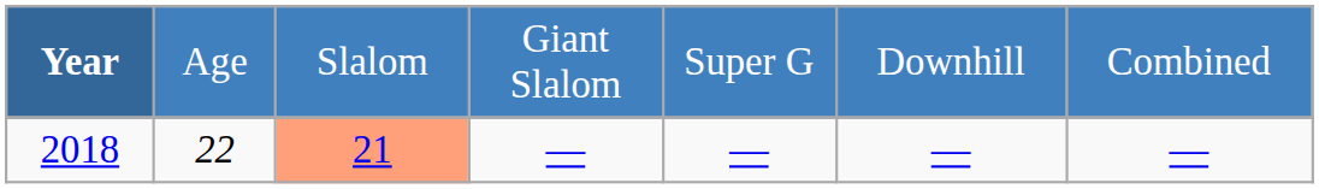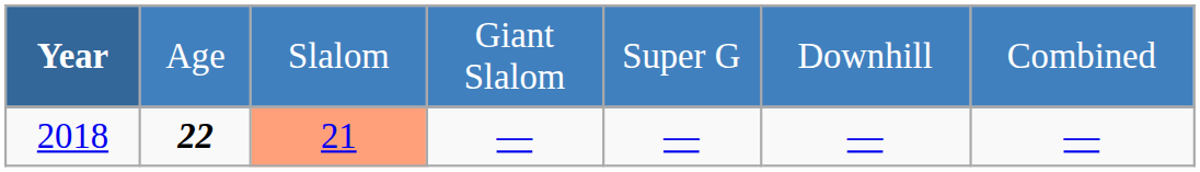2018 | column 2: normal -> bold
